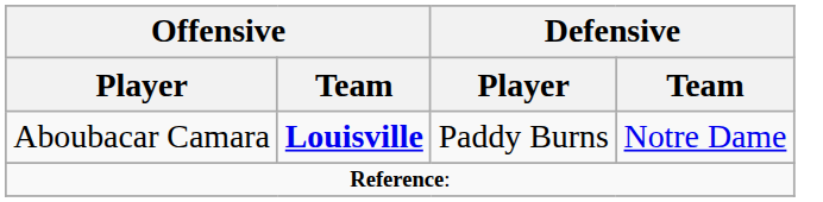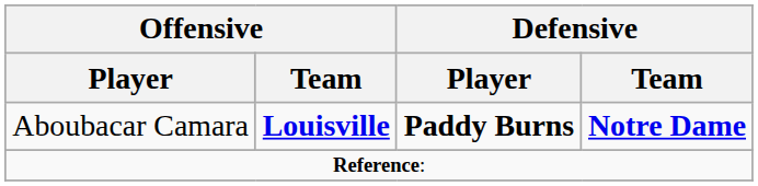Aboubacar Camara | Defensive / Player: normal -> bold
Aboubacar Camara | Defensive / Team: normal -> bold
